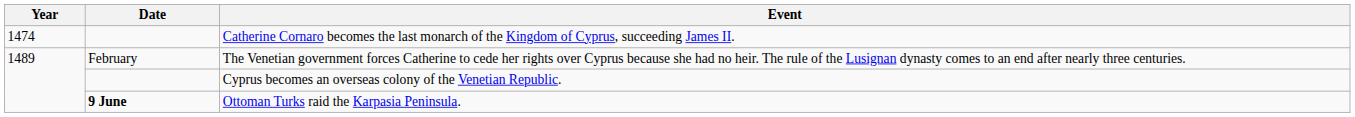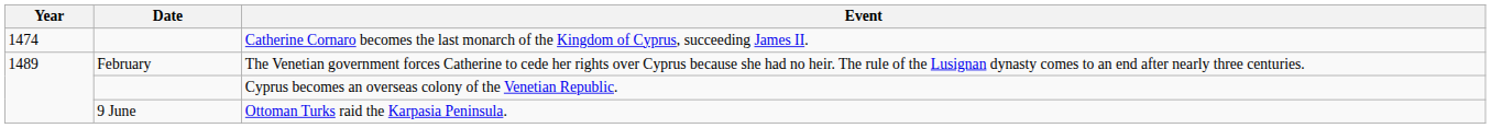Ottoman Turks raid the Karpasia Peninsula. | Date: bold -> normal
